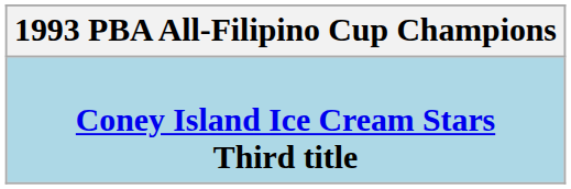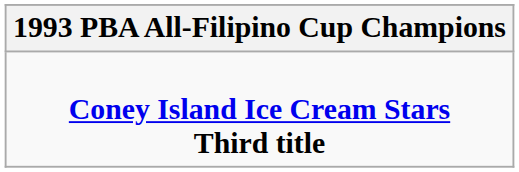row 2 | column 1: lightblue background -> no background
